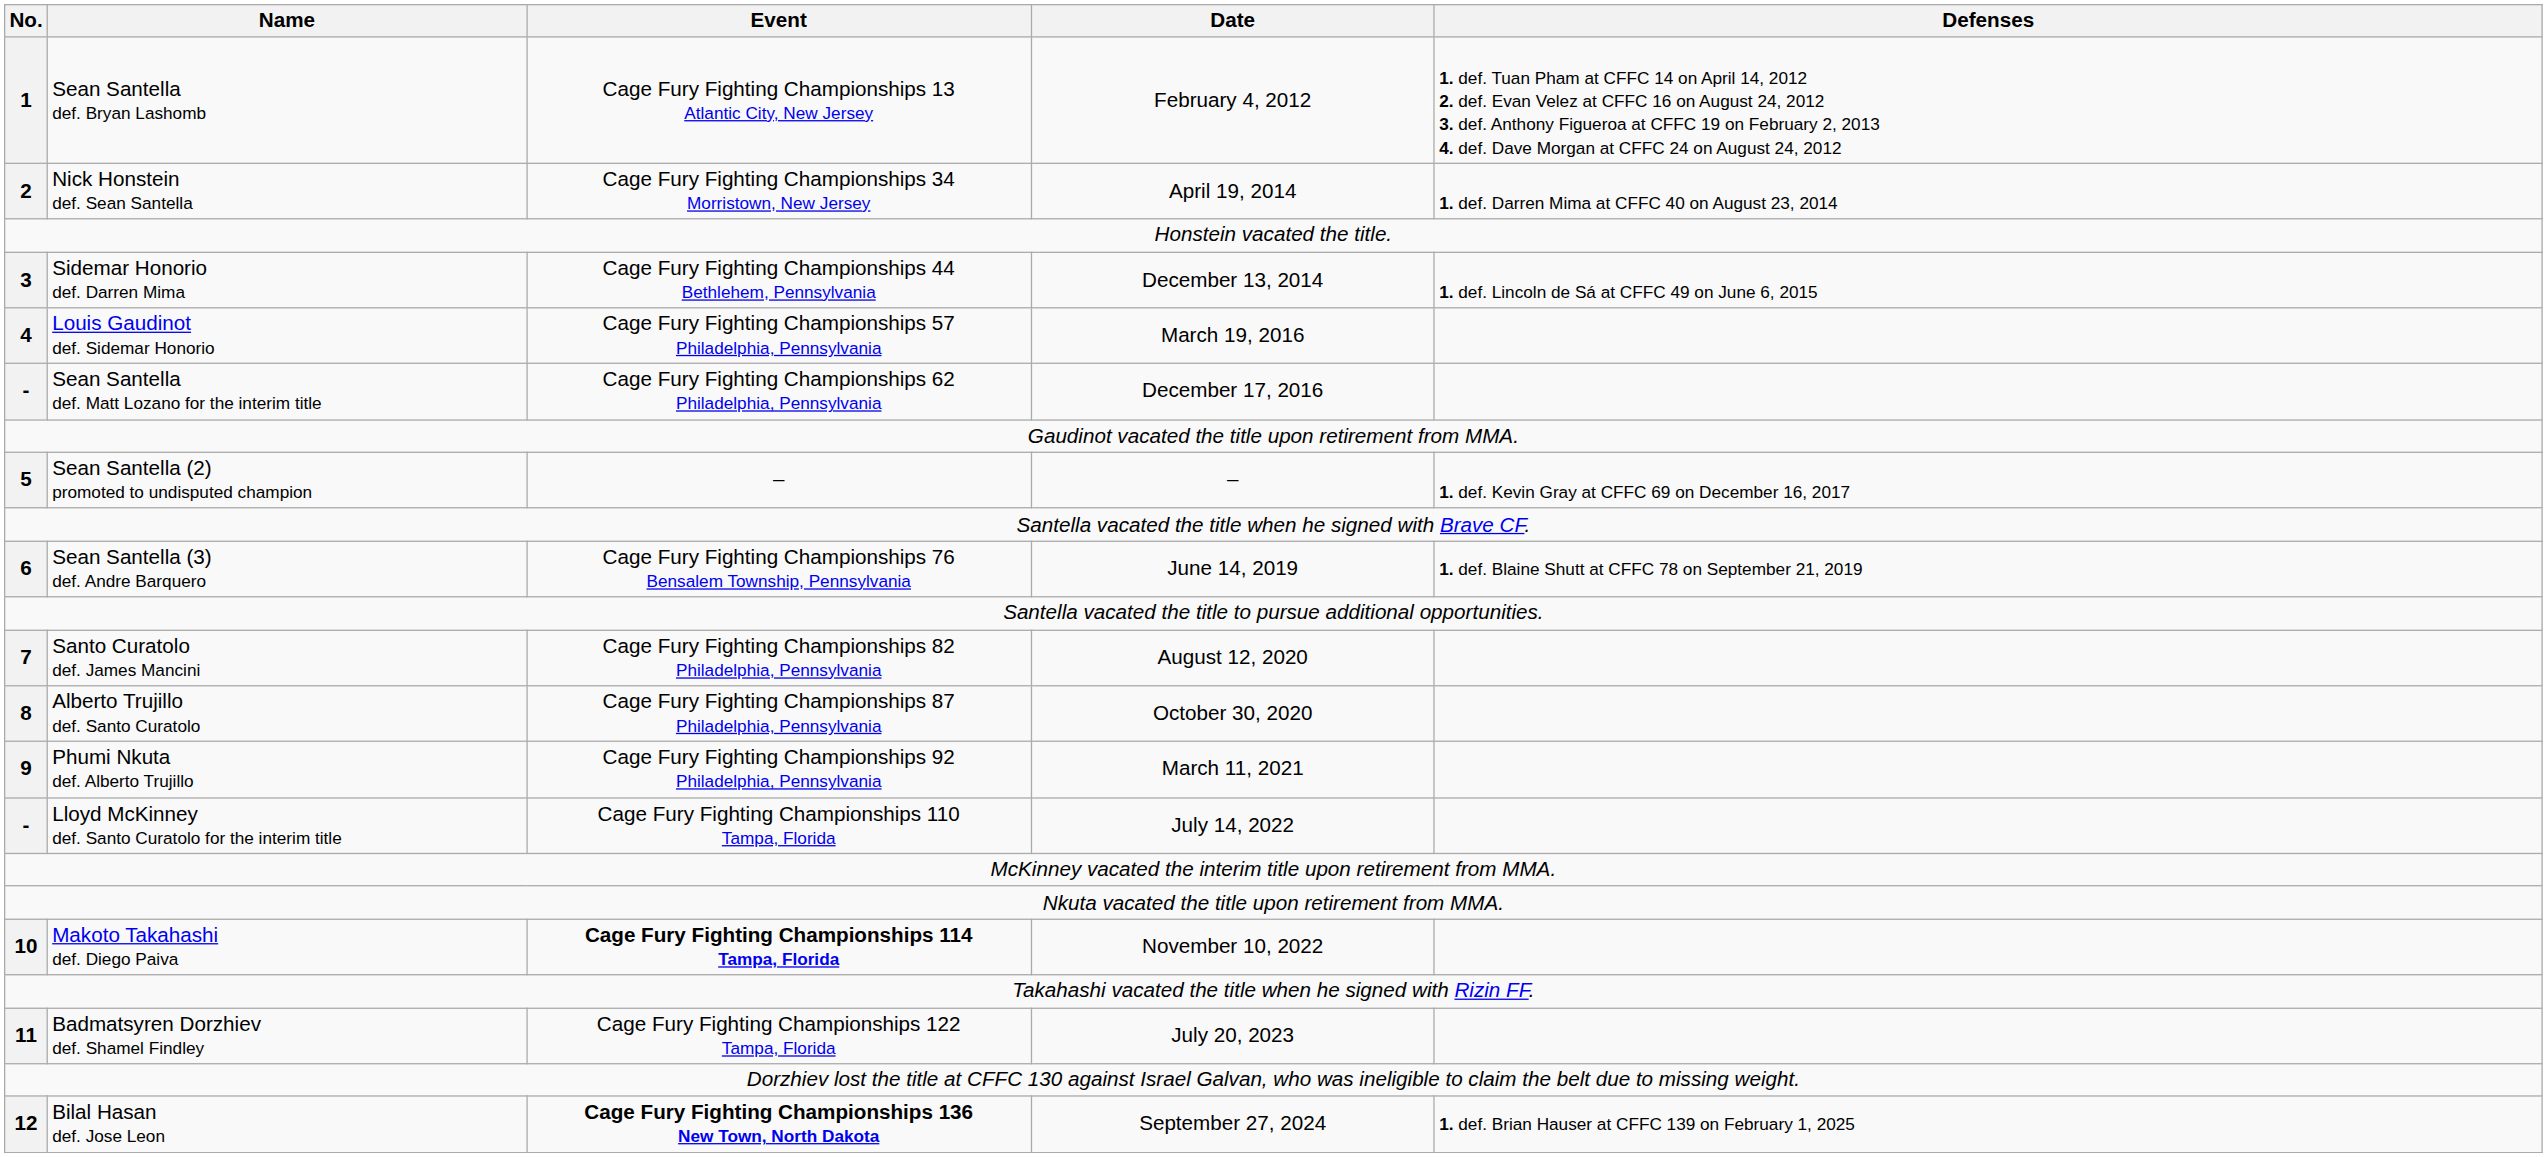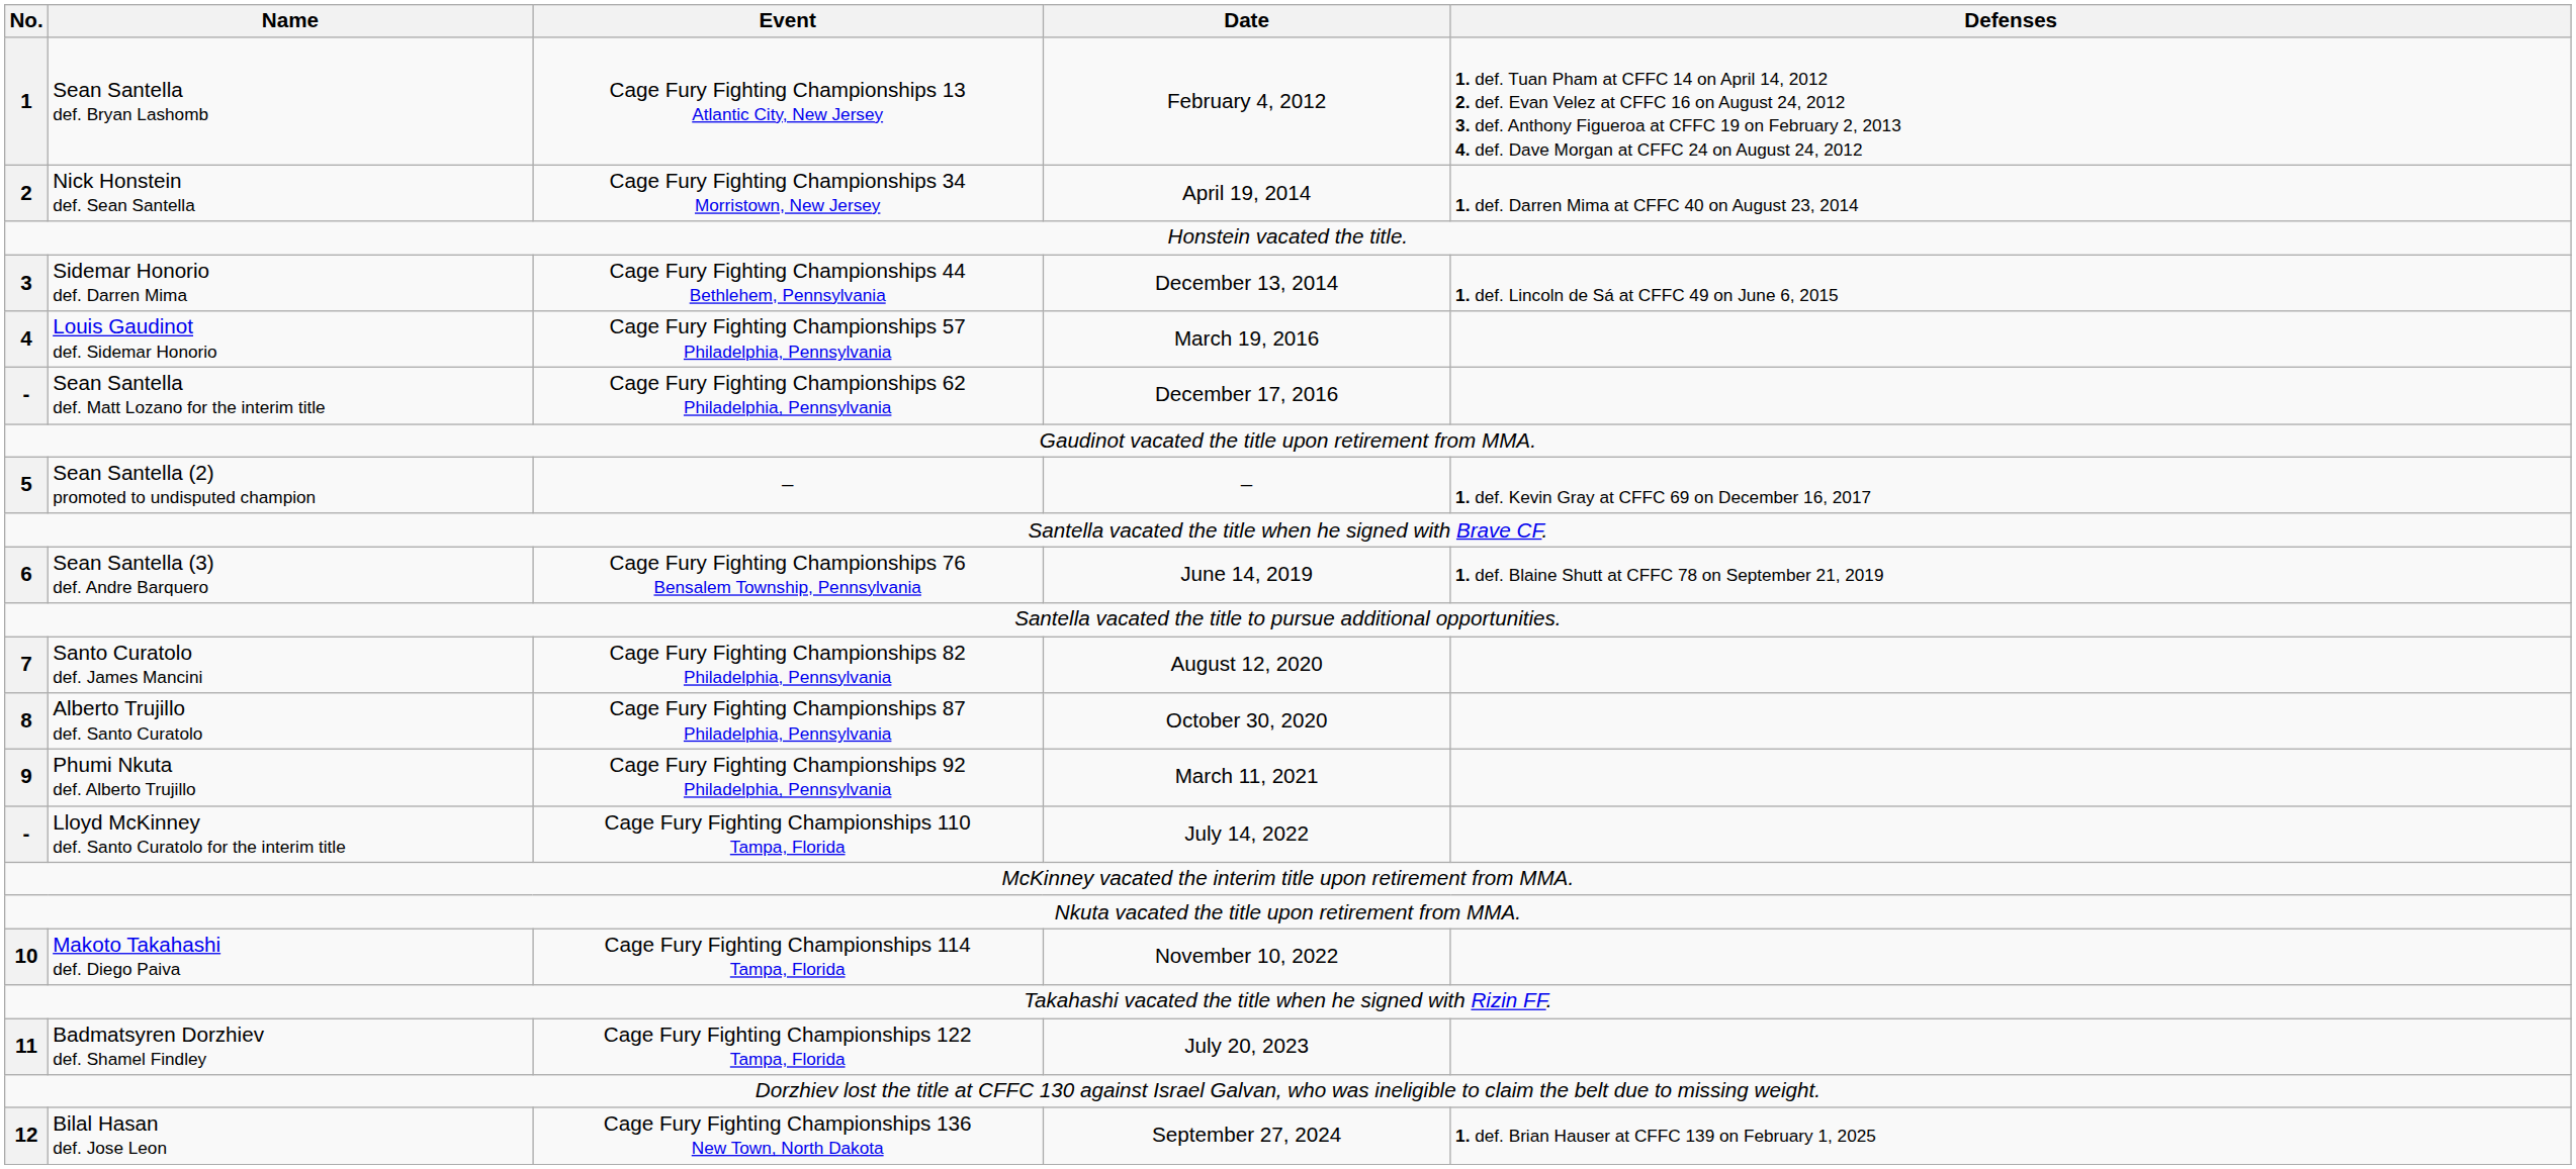Makoto Takahashi def. Diego Paiva | Event: bold -> normal
Bilal Hasan def. Jose Leon | Event: bold -> normal
